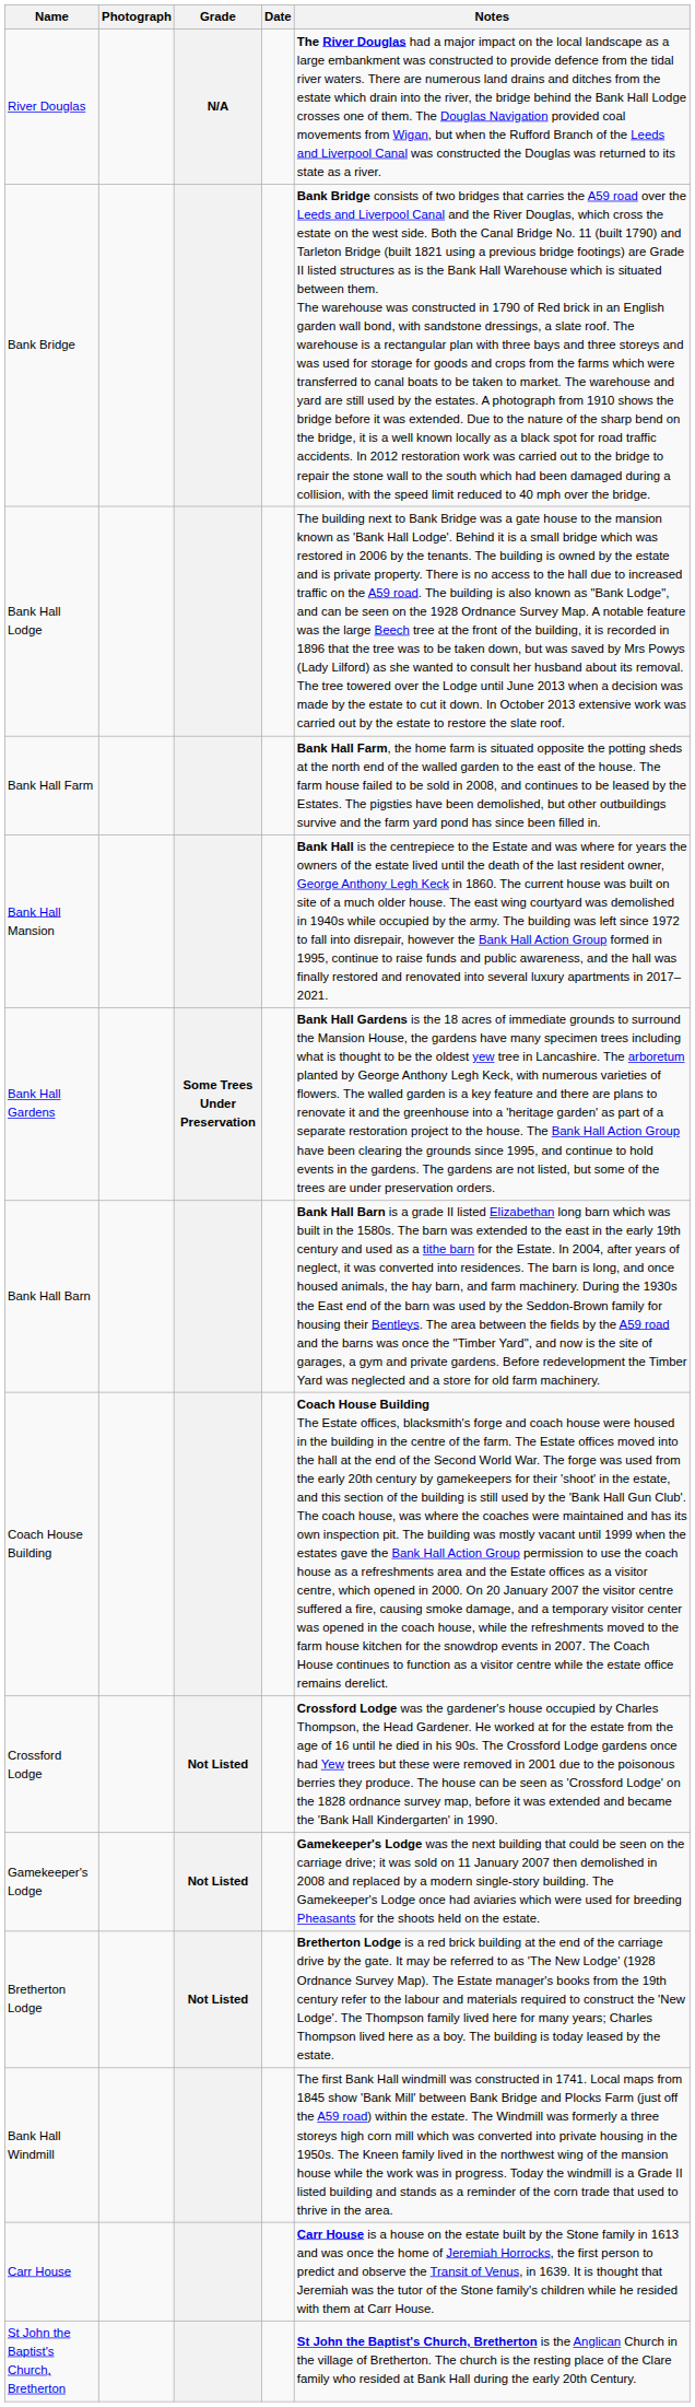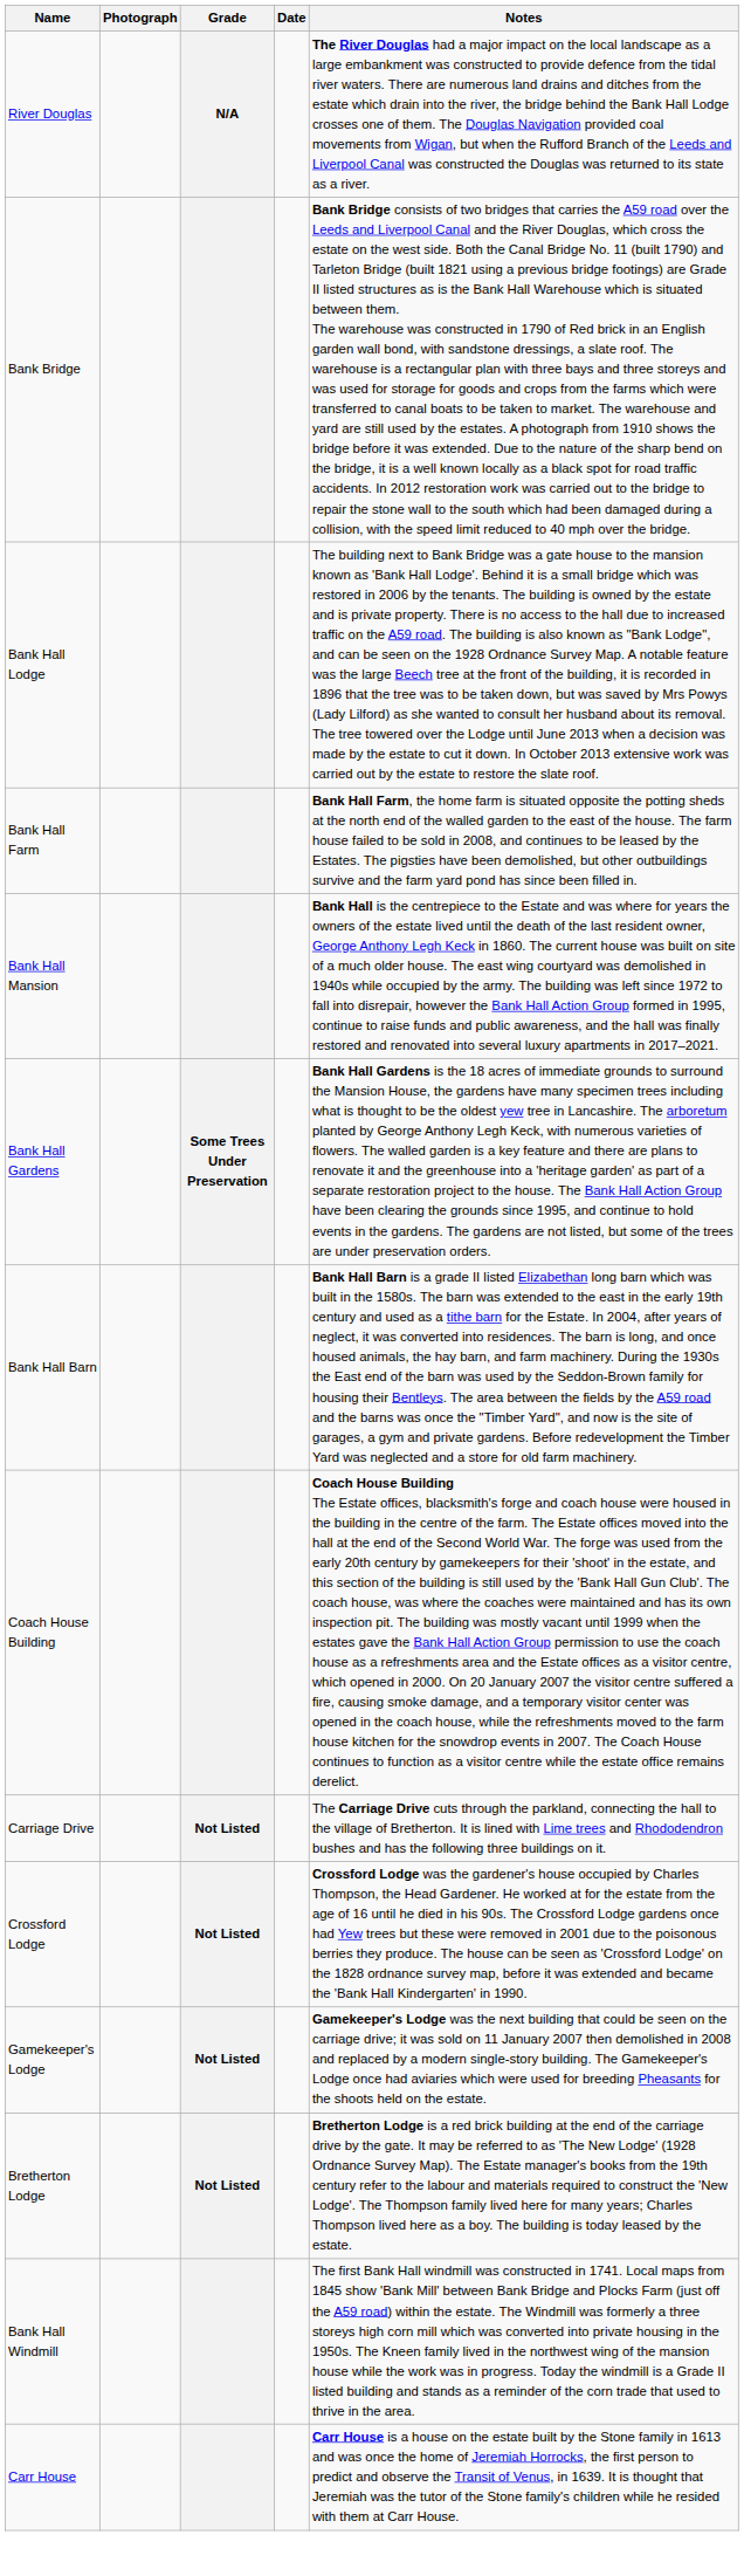+ row: Carriage Drive | Not Listed | The Carriage Drive cuts through the parkland, connecting the hall to the village of Bretherton. It is lined with Lime trees and Rhododendron bushes and has the following three buildings on it.
- row: St John the Baptist's Church, Bretherton | St John the Baptist's Church, Bretherton is the Anglican Church in the village of Bretherton. The church is the resting place of the Clare family who resided at Bank Hall during the early 20th Century.
